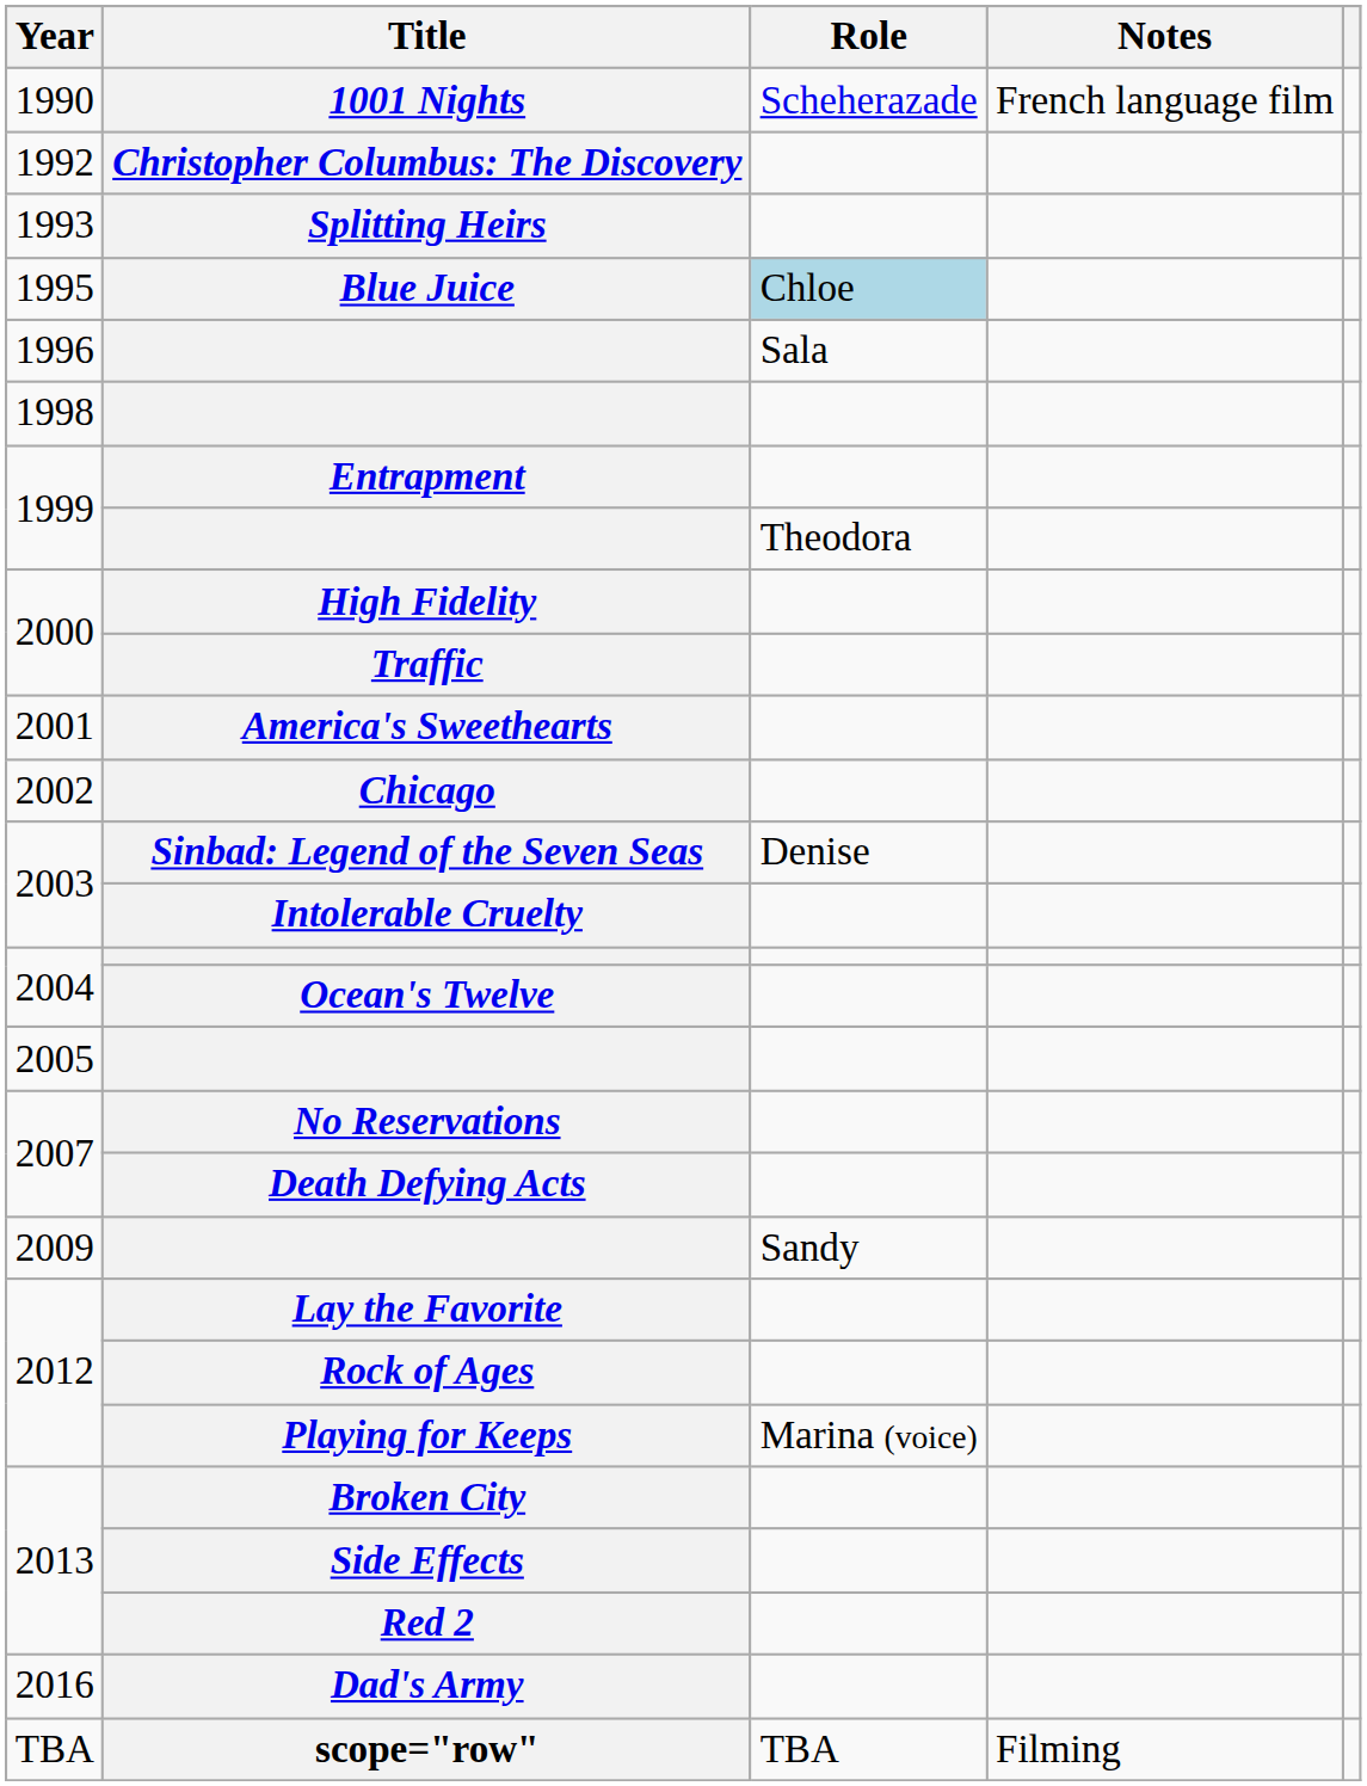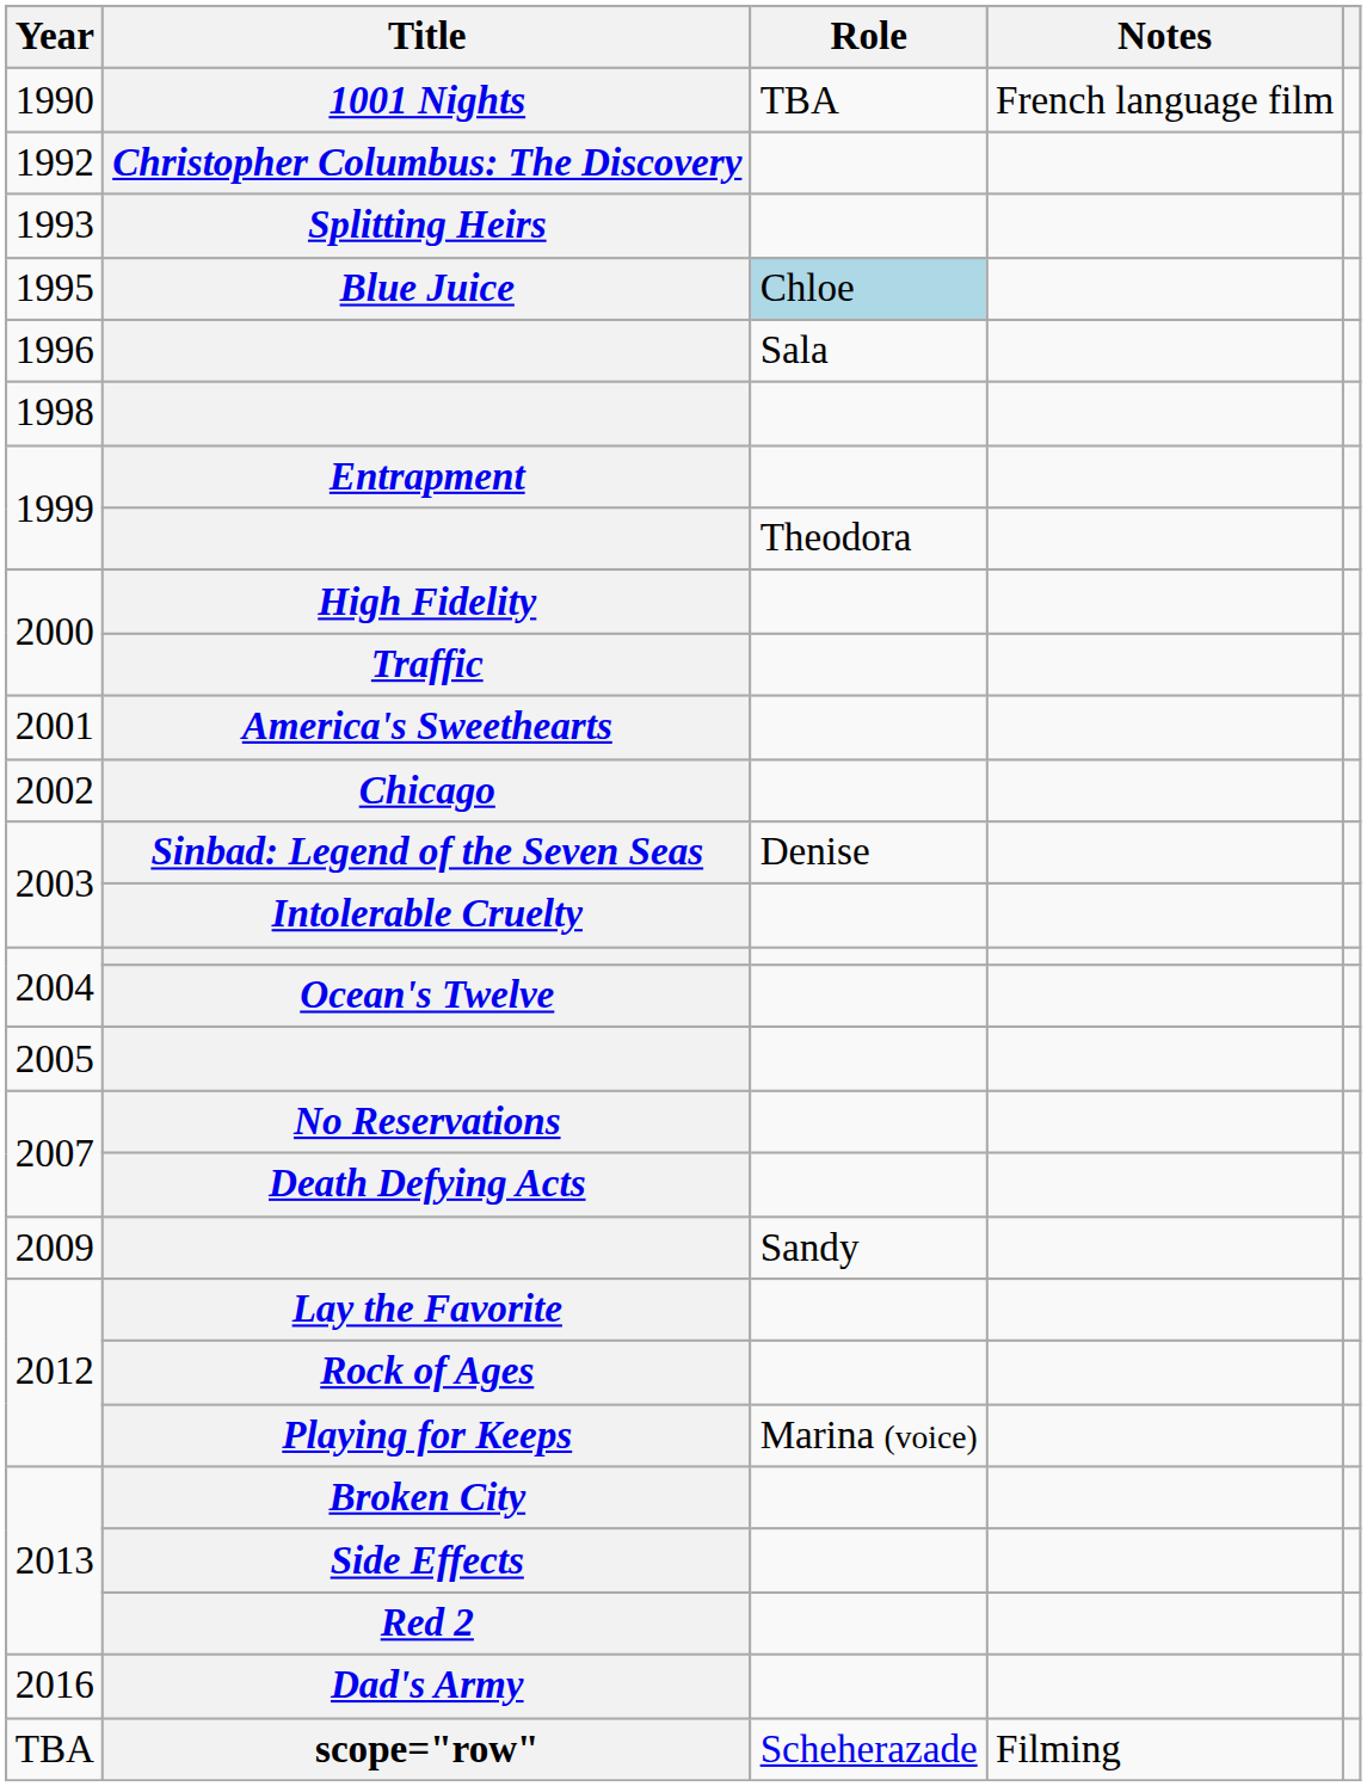1001 Nights | Role: Scheherazade -> TBA
scope="row" | Role: TBA -> Scheherazade
